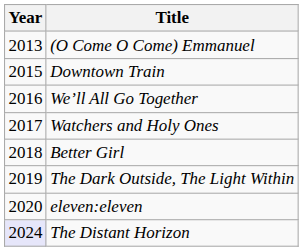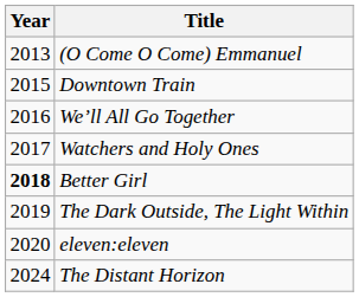Better Girl | Year: normal -> bold
The Distant Horizon | Year: lavender background -> no background
